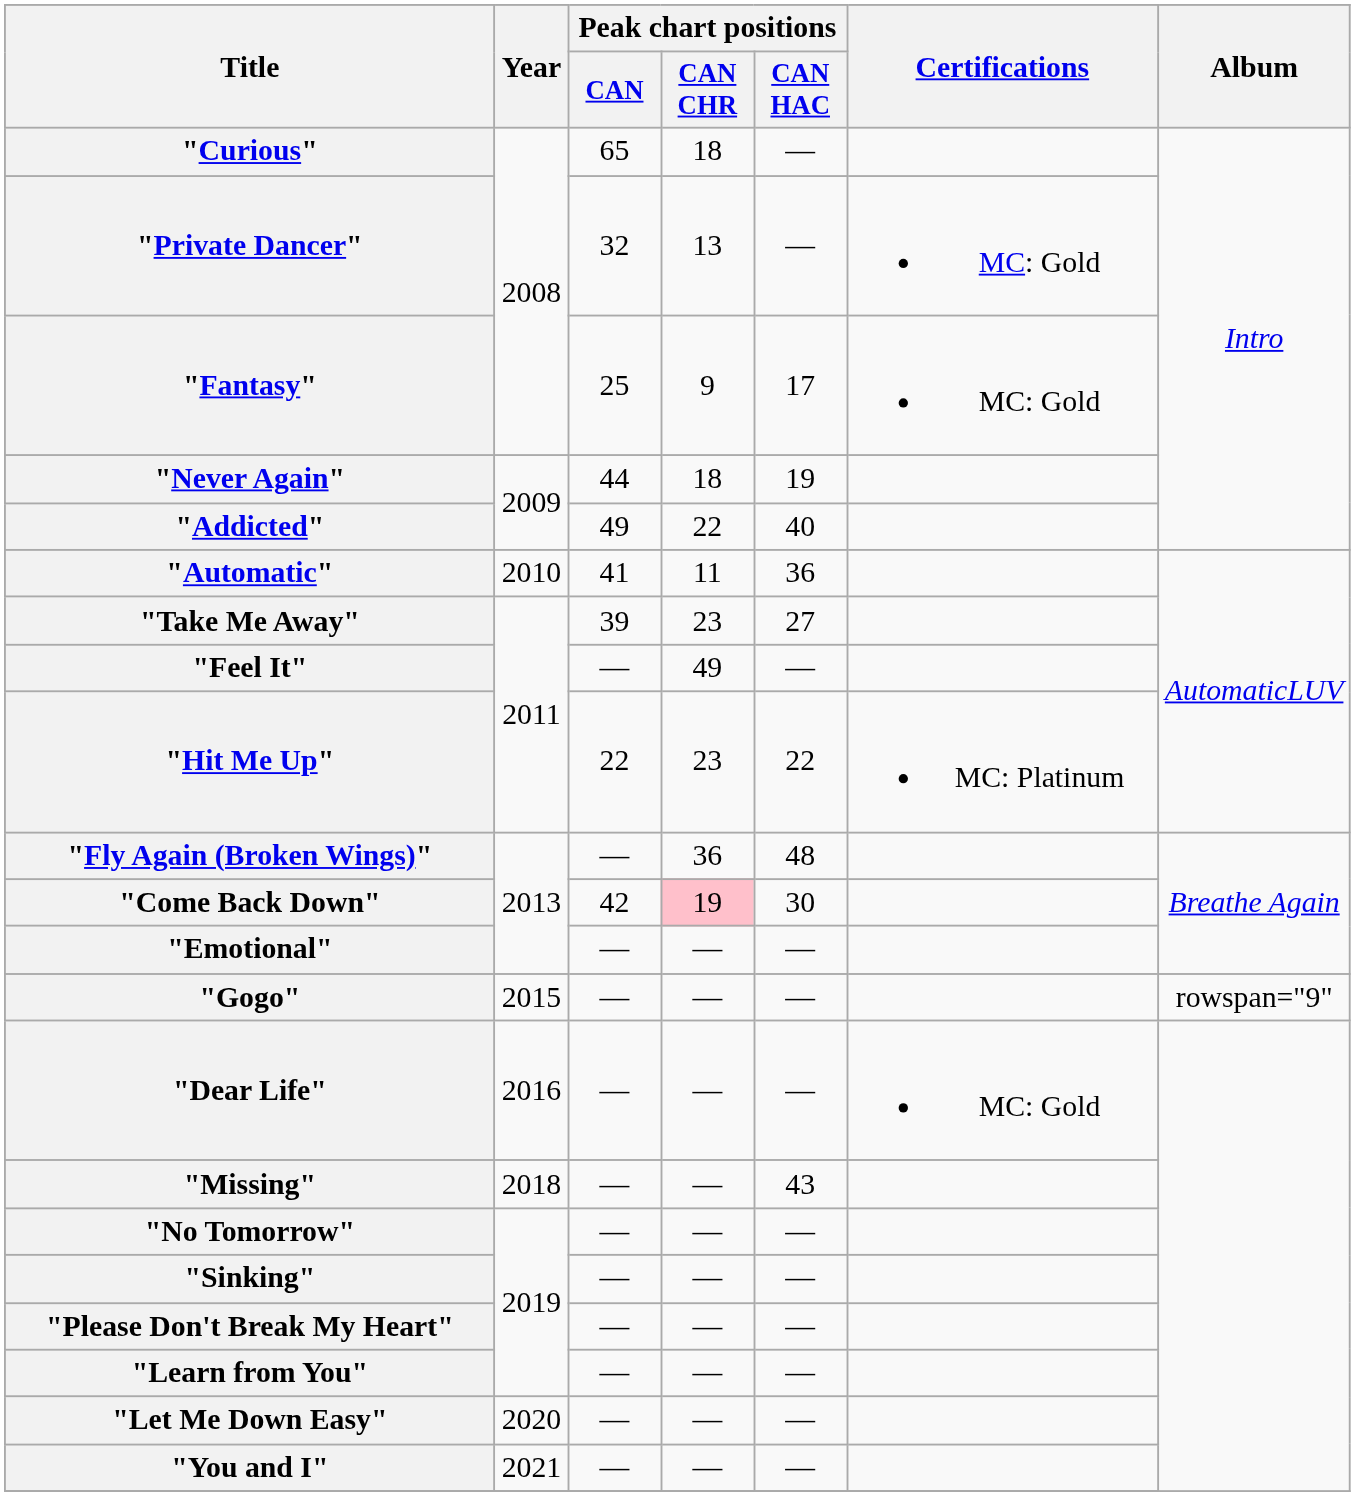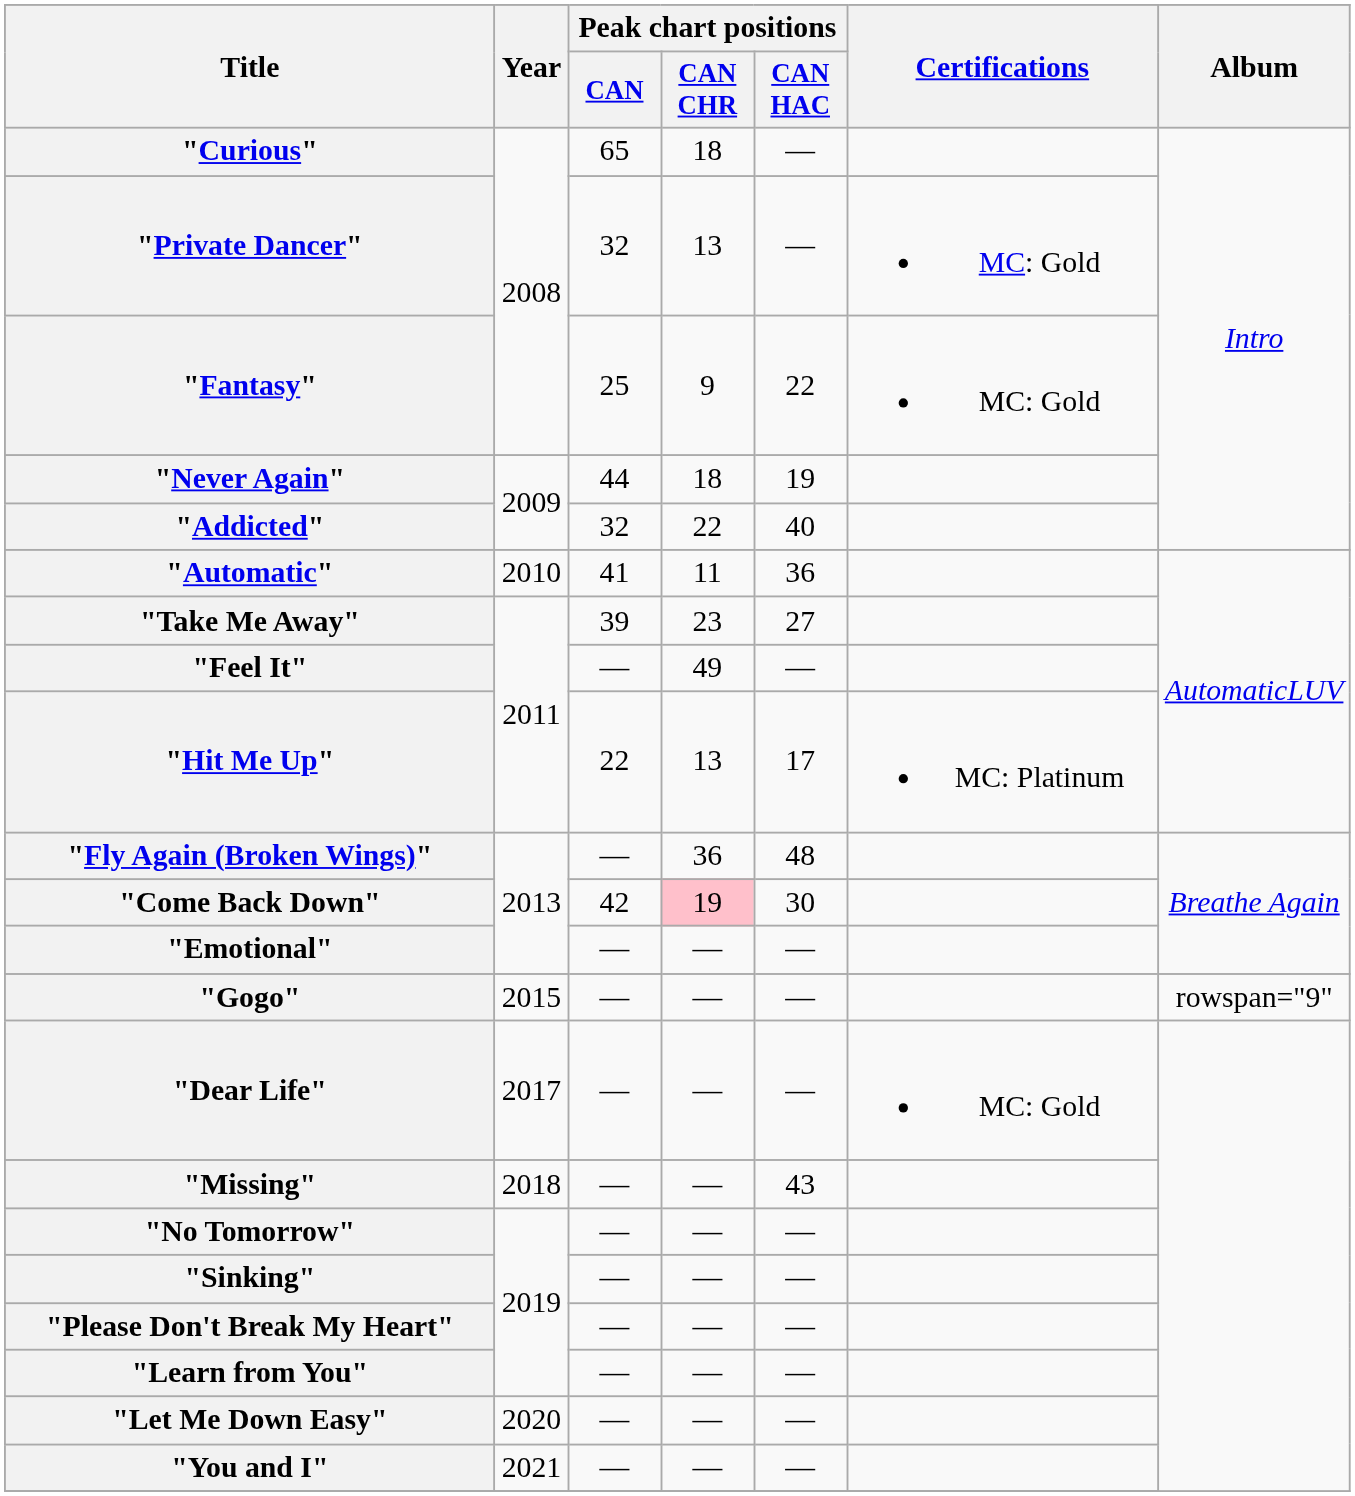"Fantasy" | Peak chart positions / CAN HAC: 17 -> 22
"Addicted" | Peak chart positions / CAN: 49 -> 32
"Hit Me Up" | Peak chart positions / CAN CHR: 23 -> 13
"Hit Me Up" | Peak chart positions / CAN HAC: 22 -> 17
"Dear Life" | Year: 2016 -> 2017
